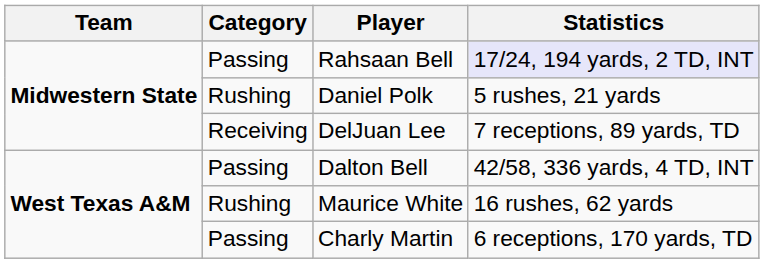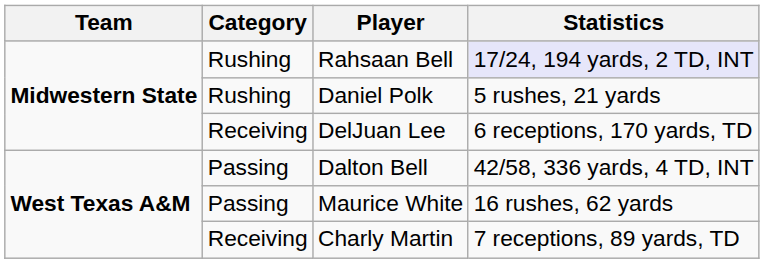Rahsaan Bell | Category: Passing -> Rushing
DelJuan Lee | Statistics: 7 receptions, 89 yards, TD -> 6 receptions, 170 yards, TD
Maurice White | Category: Rushing -> Passing
Charly Martin | Category: Passing -> Receiving
Charly Martin | Statistics: 6 receptions, 170 yards, TD -> 7 receptions, 89 yards, TD
